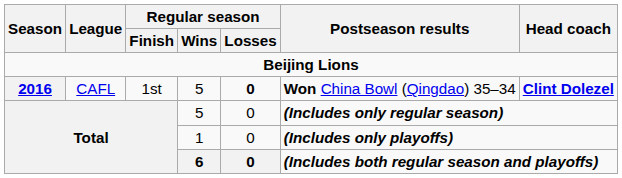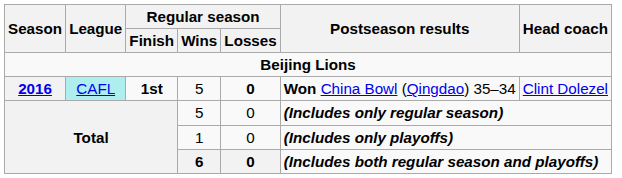2016 / 5 | League: no background -> paleturquoise background
2016 / 5 | Regular season / Finish: normal -> bold
2016 / 5 | Head coach: bold -> normal
